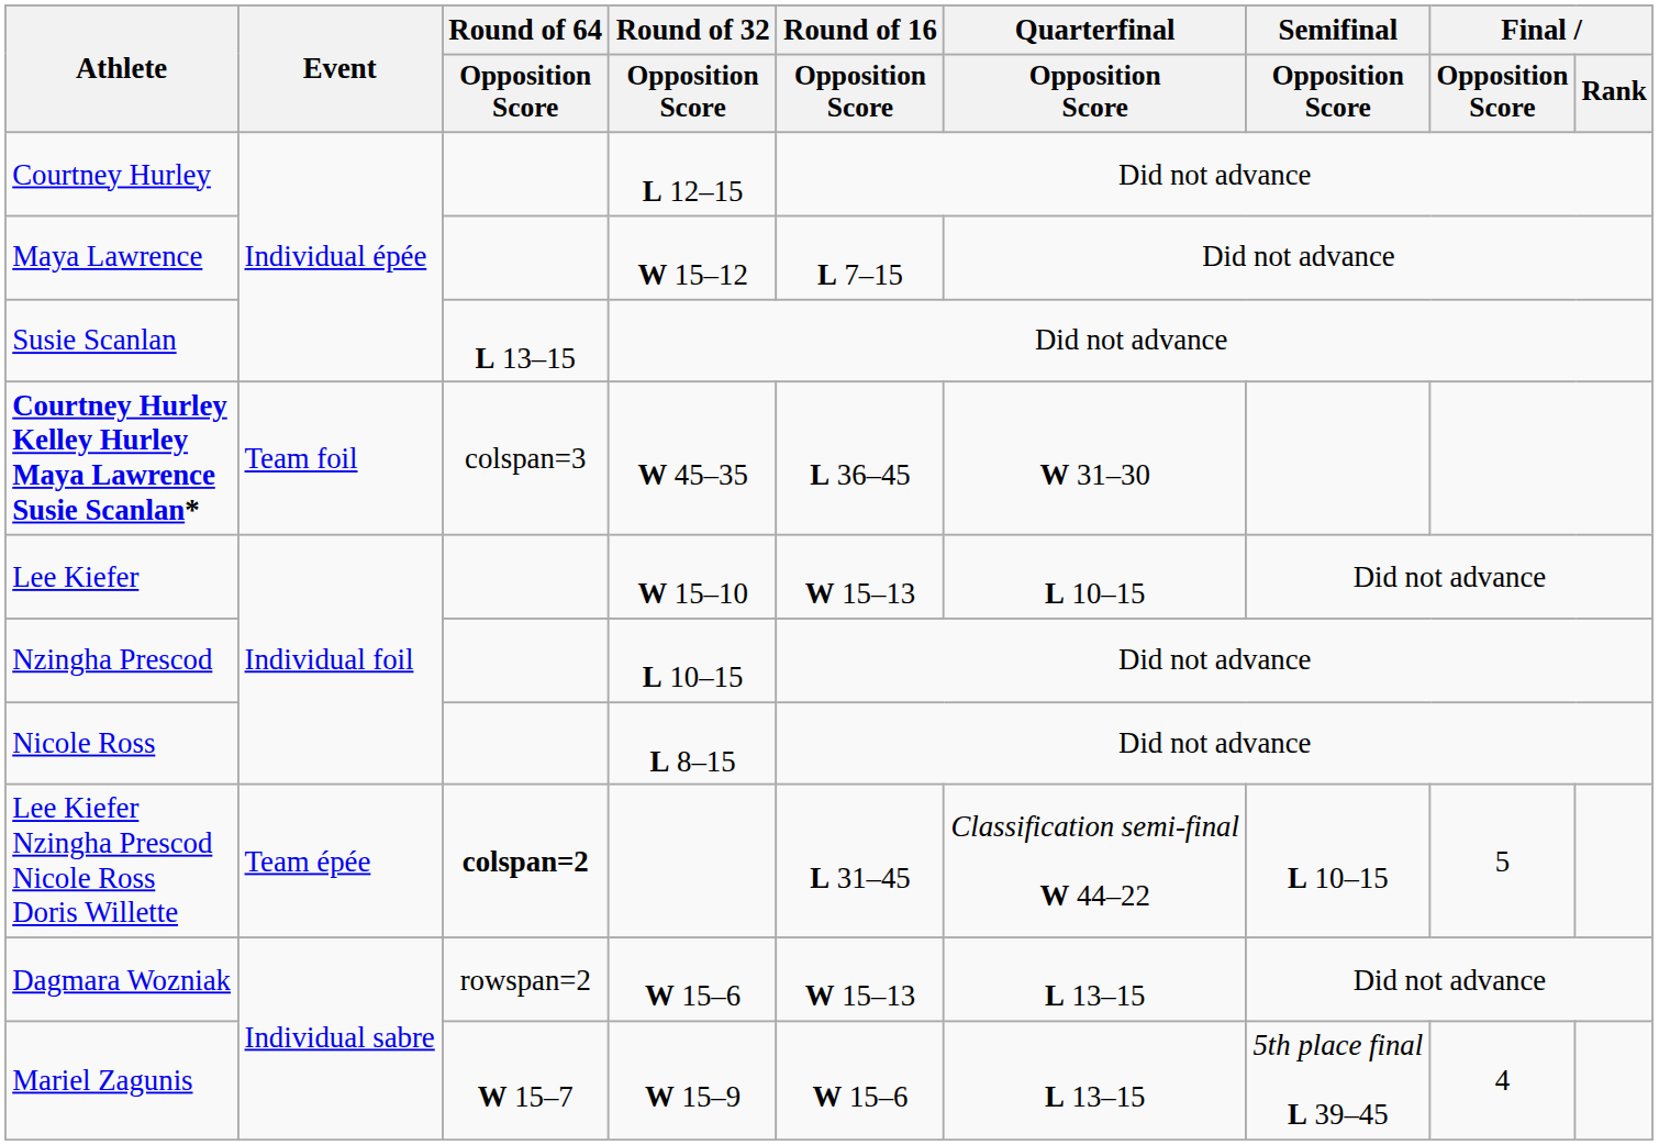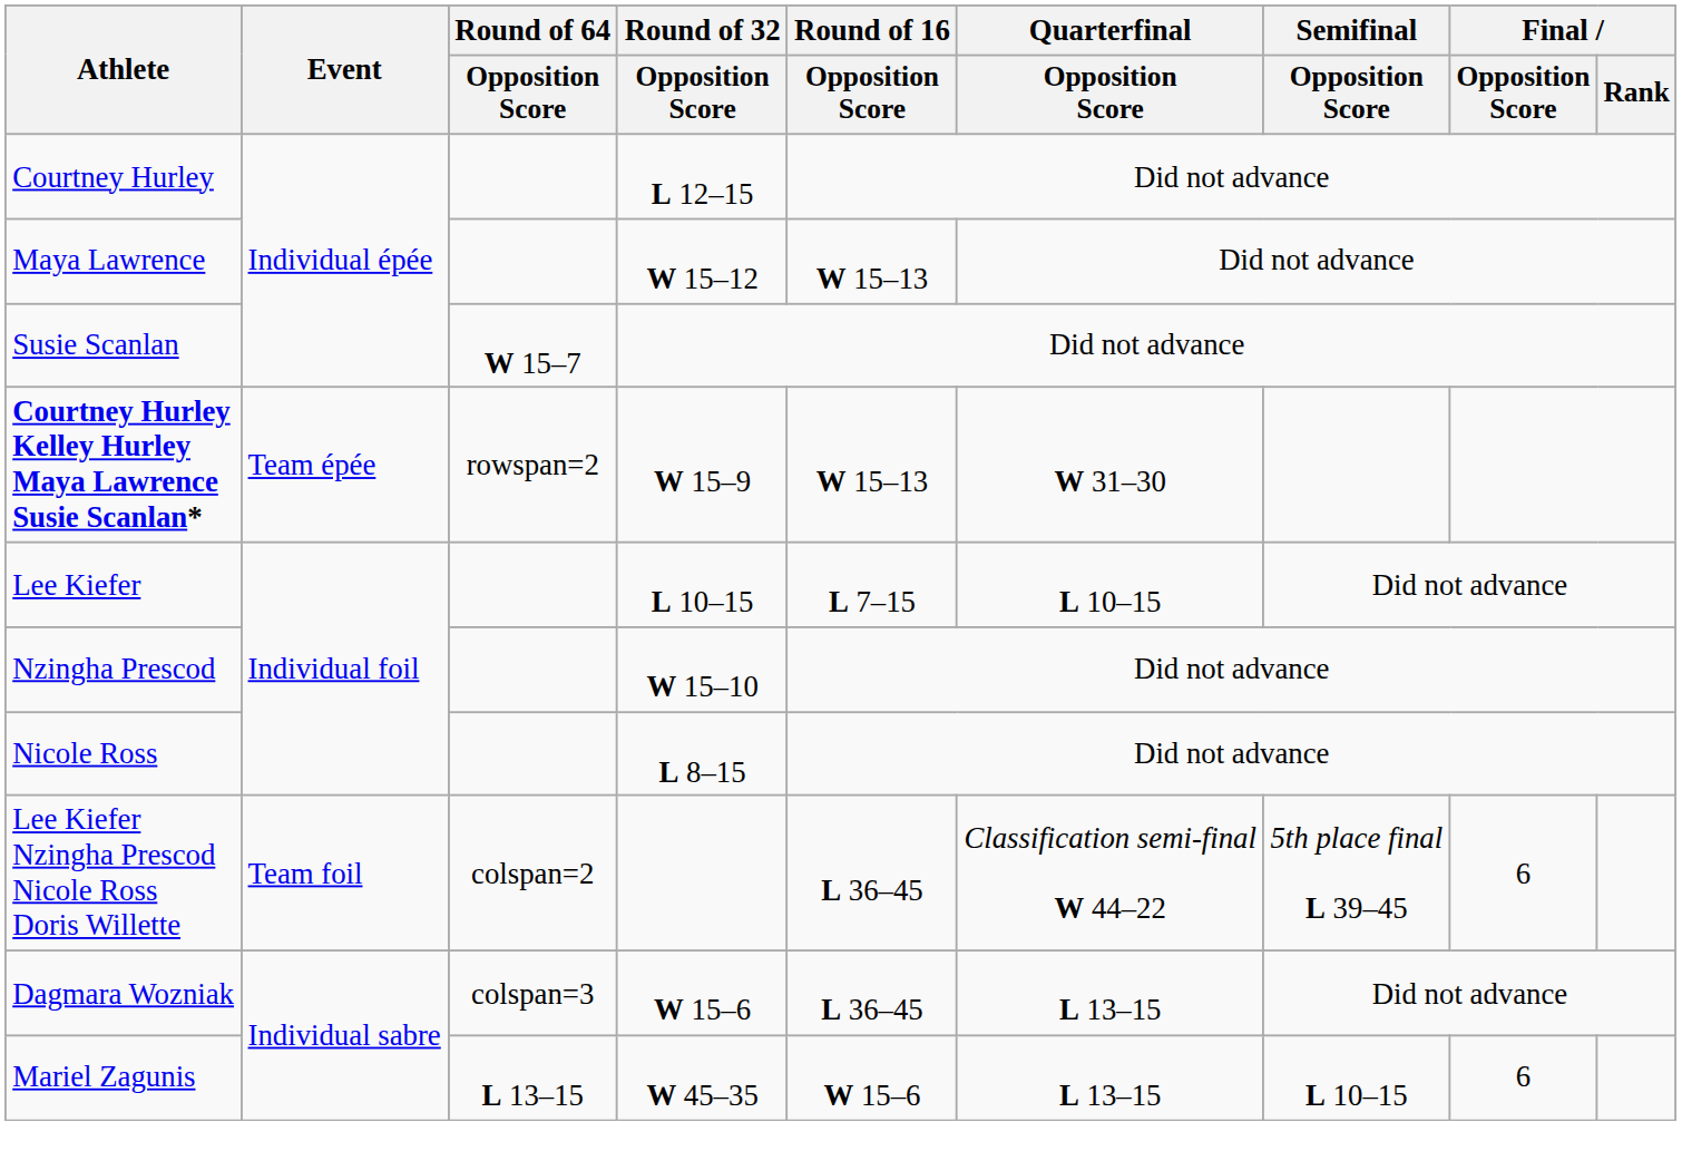Maya Lawrence | Round of 16 / Opposition Score: L 7–15 -> W 15–13
Susie Scanlan | Round of 64 / Opposition Score: L 13–15 -> W 15–7
Courtney Hurley Kelley Hurley Maya Lawrence Susie Scanlan* | Event: Team foil -> Team épée
Courtney Hurley Kelley Hurley Maya Lawrence Susie Scanlan* | Round of 64 / Opposition Score: colspan=3 -> rowspan=2
Courtney Hurley Kelley Hurley Maya Lawrence Susie Scanlan* | Round of 32 / Opposition Score: W 45–35 -> W 15–9
Courtney Hurley Kelley Hurley Maya Lawrence Susie Scanlan* | Round of 16 / Opposition Score: L 36–45 -> W 15–13
Lee Kiefer | Round of 32 / Opposition Score: W 15–10 -> L 10–15
Lee Kiefer | Round of 16 / Opposition Score: W 15–13 -> L 7–15
Nzingha Prescod | Round of 32 / Opposition Score: L 10–15 -> W 15–10
Lee Kiefer Nzingha Prescod Nicole Ross Doris Willette | Event: Team épée -> Team foil
Lee Kiefer Nzingha Prescod Nicole Ross Doris Willette | Round of 64 / Opposition Score: bold -> normal
Lee Kiefer Nzingha Prescod Nicole Ross Doris Willette | Round of 16 / Opposition Score: L 31–45 -> L 36–45
Lee Kiefer Nzingha Prescod Nicole Ross Doris Willette | Semifinal / Opposition Score: L 10–15 -> 5th place final L 39–45
Lee Kiefer Nzingha Prescod Nicole Ross Doris Willette | Final / Opposition Score: 5 -> 6
Dagmara Wozniak | Round of 64 / Opposition Score: rowspan=2 -> colspan=3
Dagmara Wozniak | Round of 16 / Opposition Score: W 15–13 -> L 36–45
Mariel Zagunis | Round of 64 / Opposition Score: W 15–7 -> L 13–15
Mariel Zagunis | Round of 32 / Opposition Score: W 15–9 -> W 45–35
Mariel Zagunis | Semifinal / Opposition Score: 5th place final L 39–45 -> L 10–15
Mariel Zagunis | Final / Opposition Score: 4 -> 6
